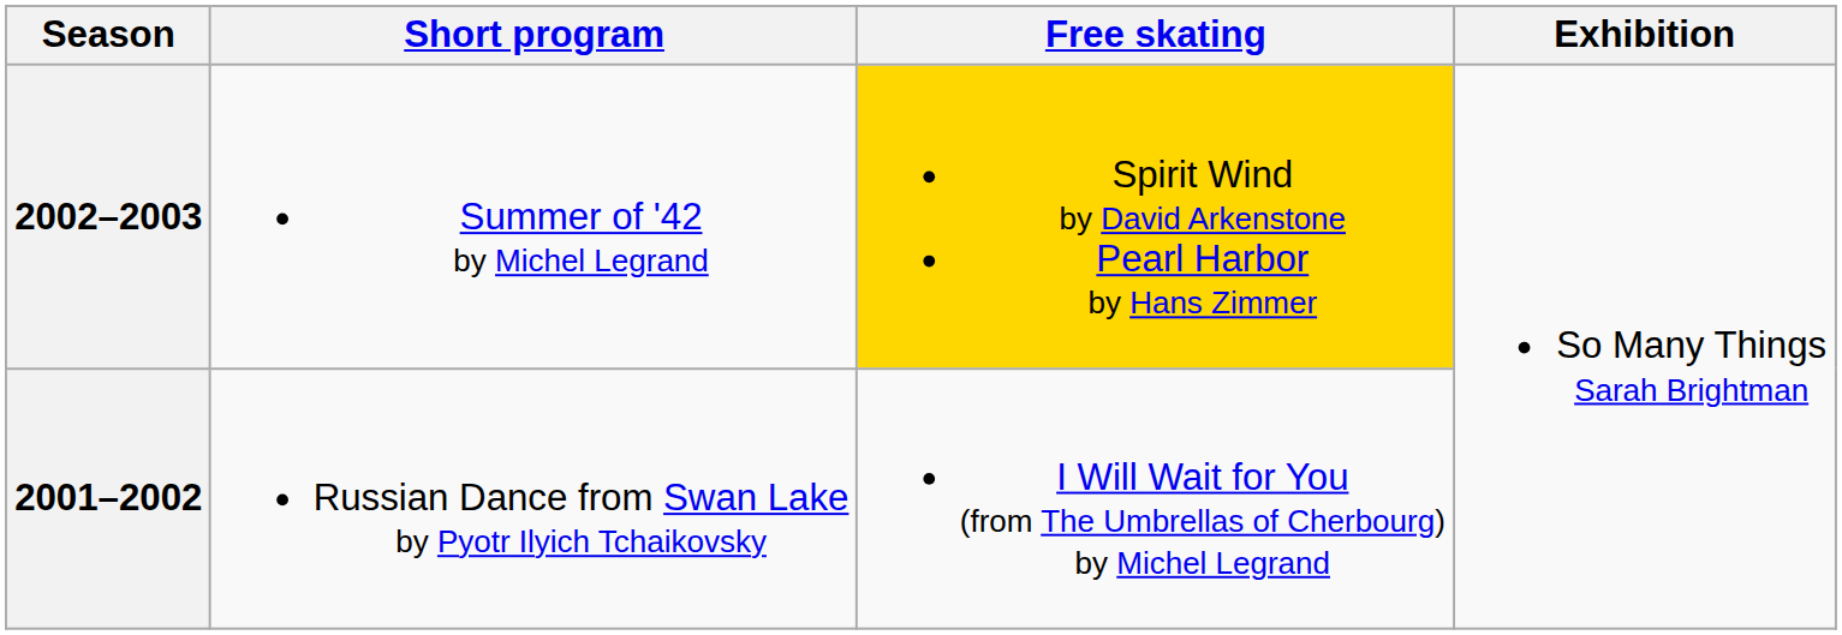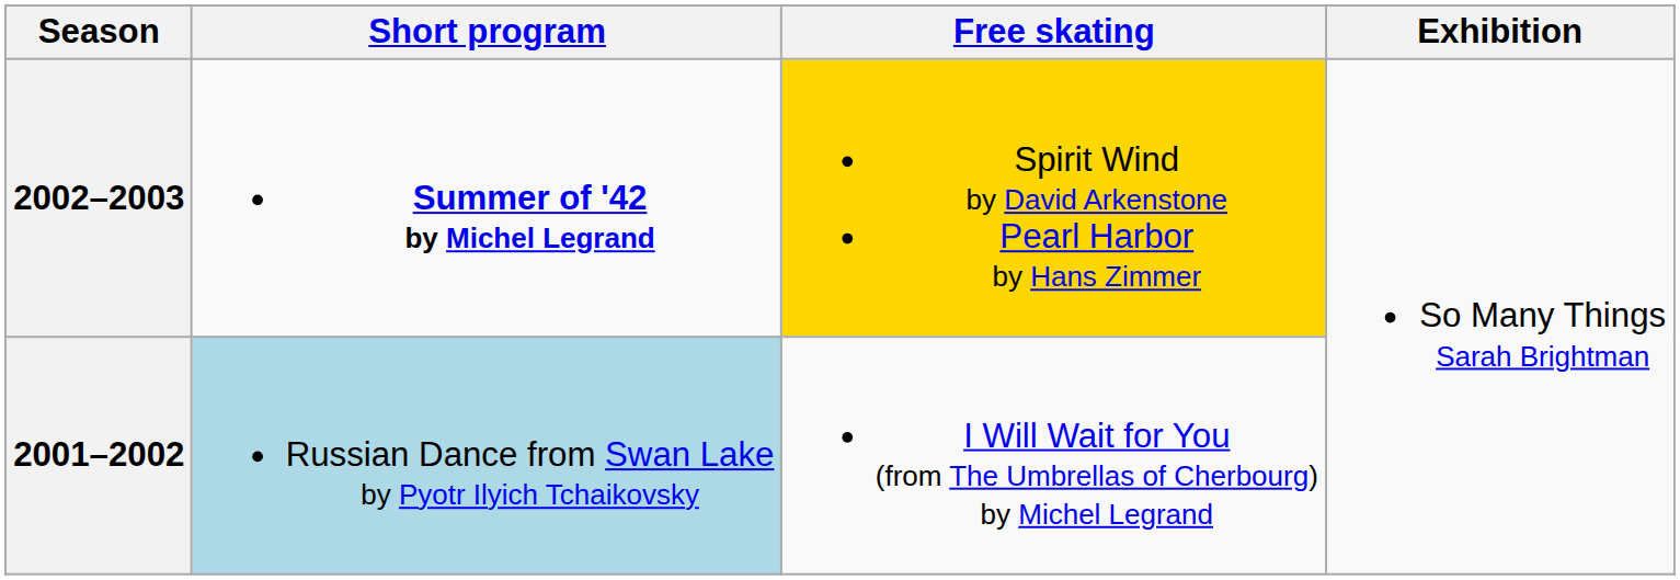2002–2003 | Short program: normal -> bold
2001–2002 | Short program: no background -> lightblue background
